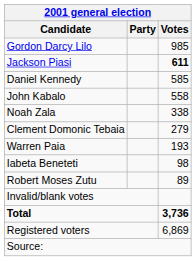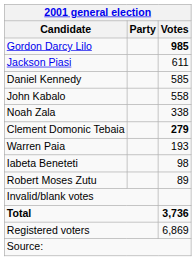Gordon Darcy Lilo | Votes: normal -> bold
Jackson Piasi | Votes: bold -> normal
Clement Domonic Tebaia | Votes: normal -> bold
